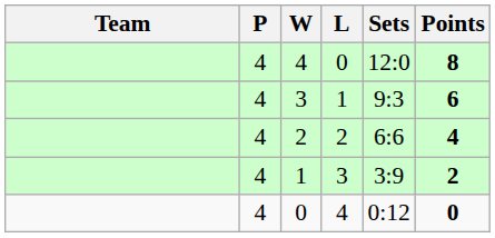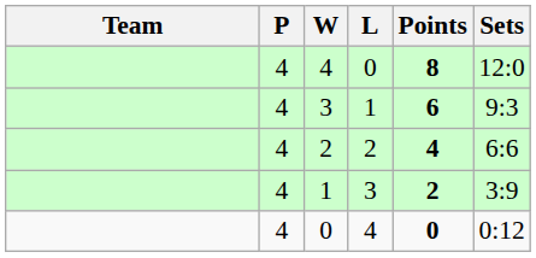columns swapped: Sets <-> Points
